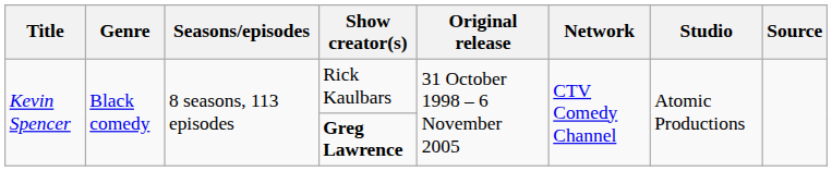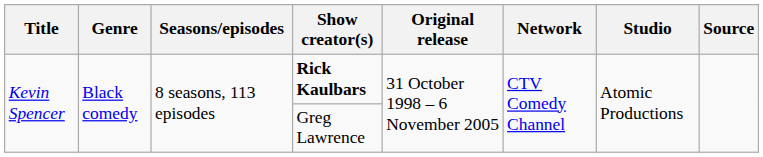Rick Kaulbars | Show creator(s): normal -> bold
Greg Lawrence | Show creator(s): bold -> normal
